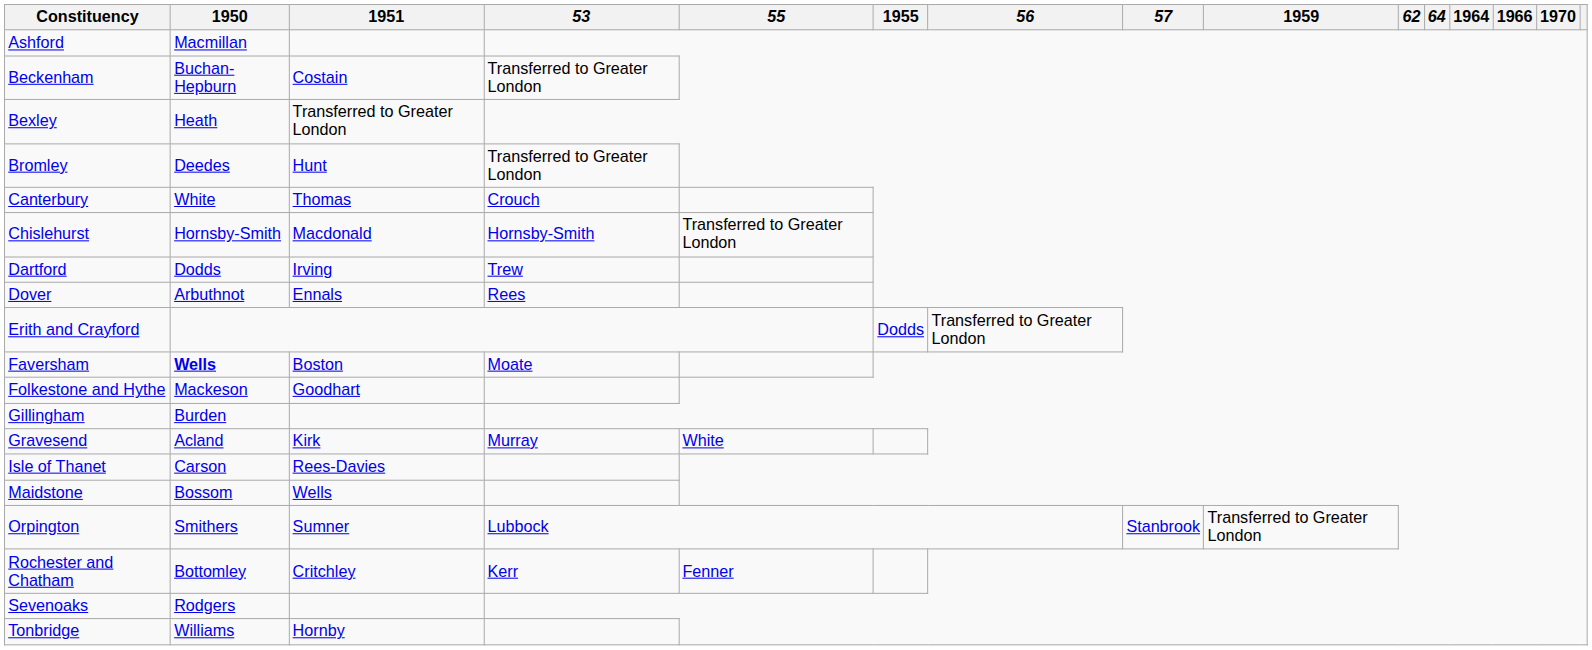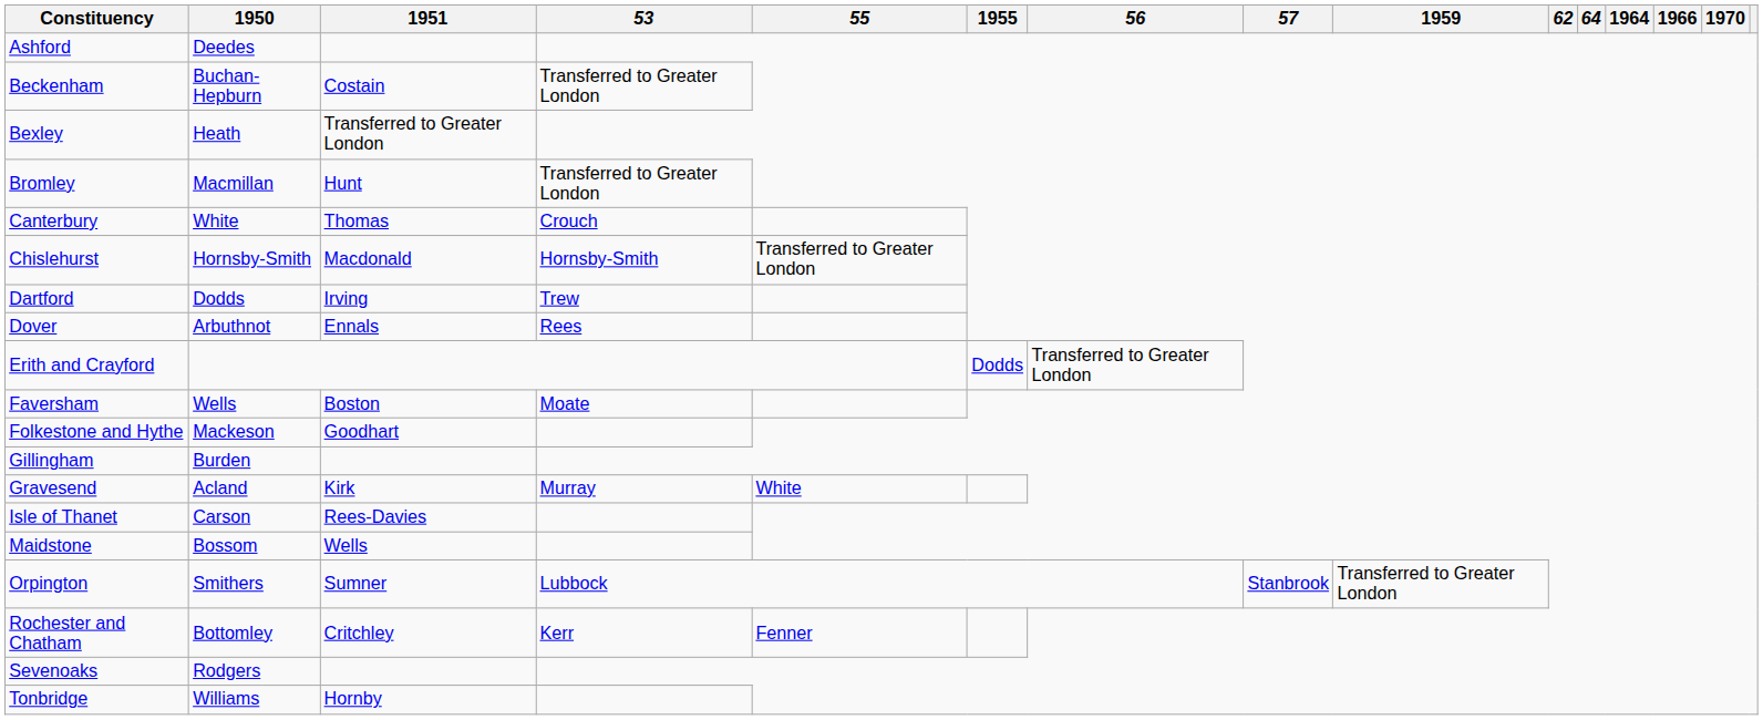Ashford | 1950: Macmillan -> Deedes
Bromley | 1950: Deedes -> Macmillan
Faversham | 1950: bold -> normal
